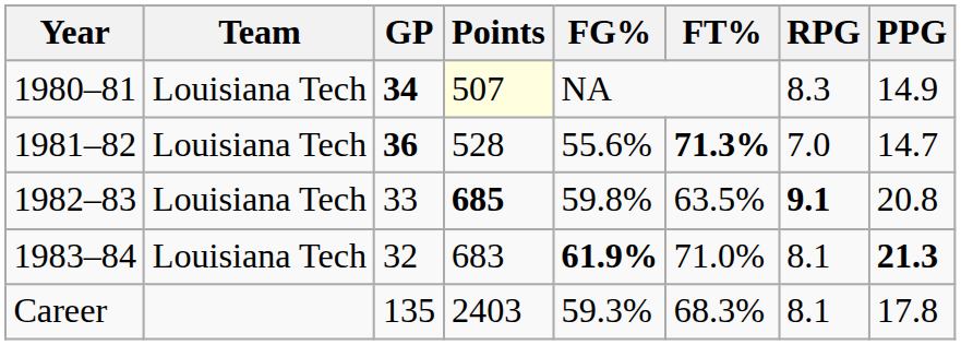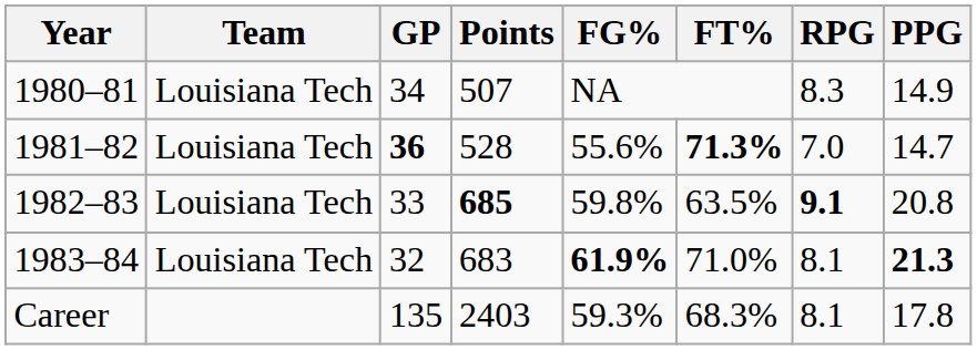1980–81 | GP: bold -> normal
1980–81 | Points: lightyellow background -> no background
